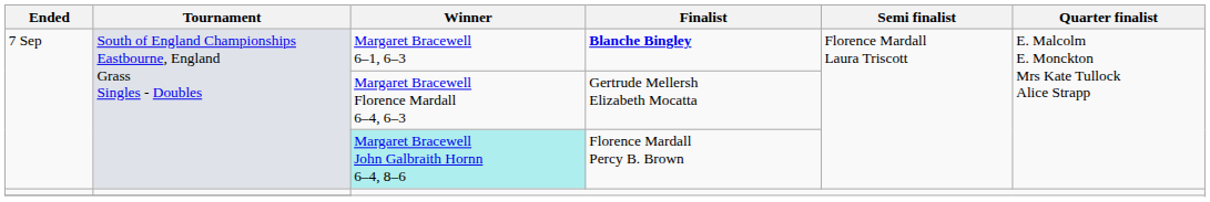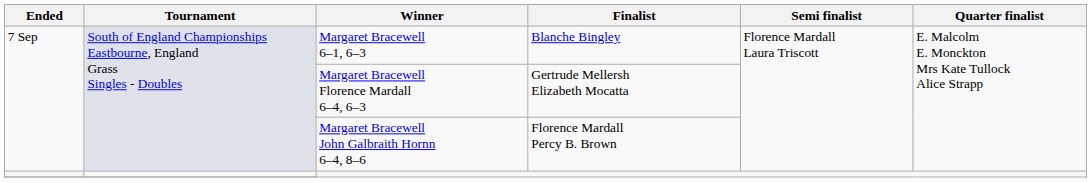Margaret Bracewell 6–1, 6–3 | Finalist: bold -> normal
Margaret Bracewell John Galbraith Hornn 6–4, 8–6 | Winner: paleturquoise background -> no background
